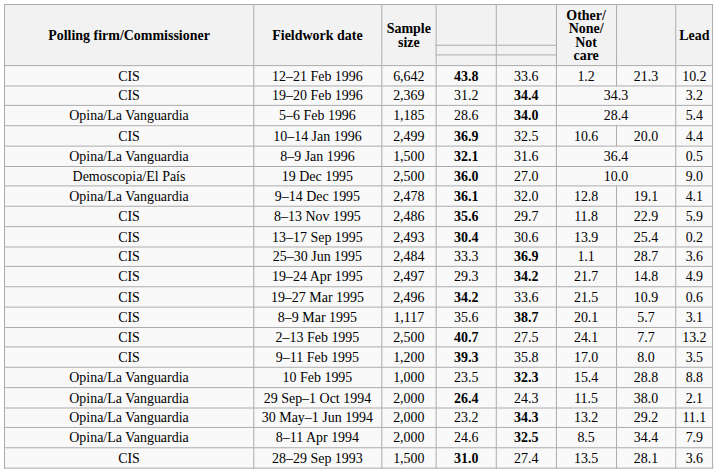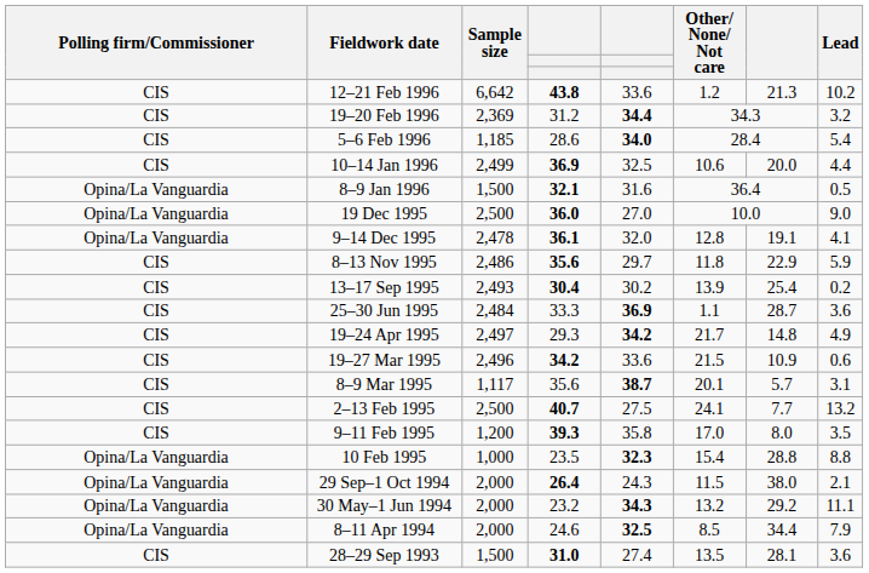5–6 Feb 1996 | Polling firm/Commissioner: Opina/La Vanguardia -> CIS
19 Dec 1995 | Polling firm/Commissioner: Demoscopia/El País -> Opina/La Vanguardia
13–17 Sep 1995 | column 5: 30.6 -> 30.2
